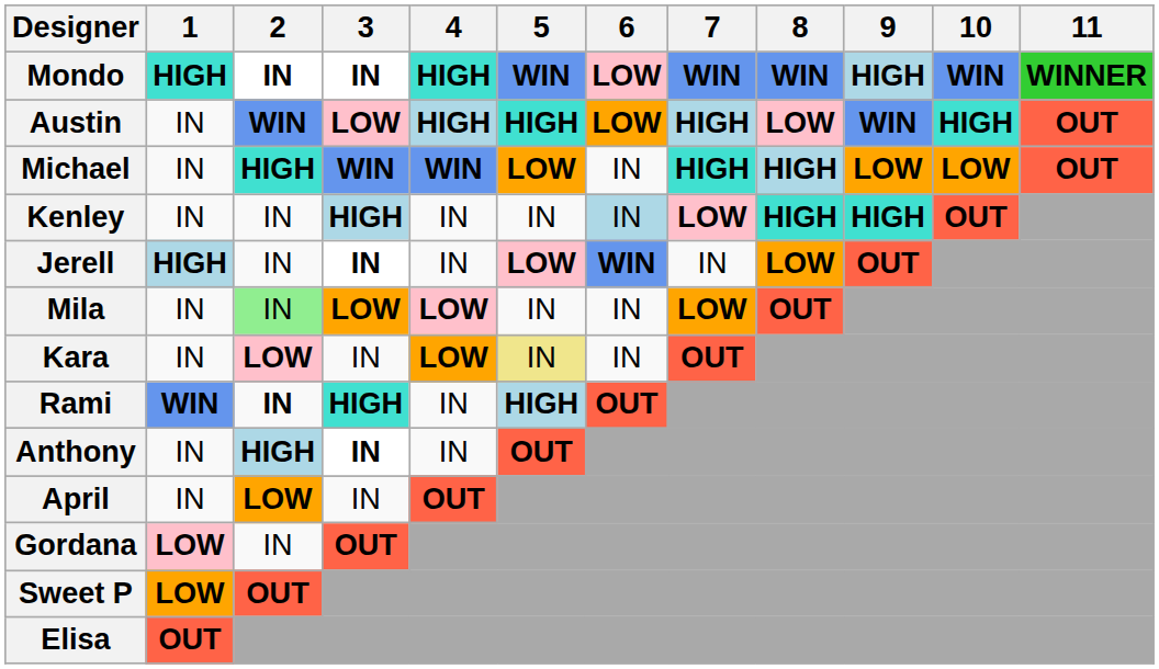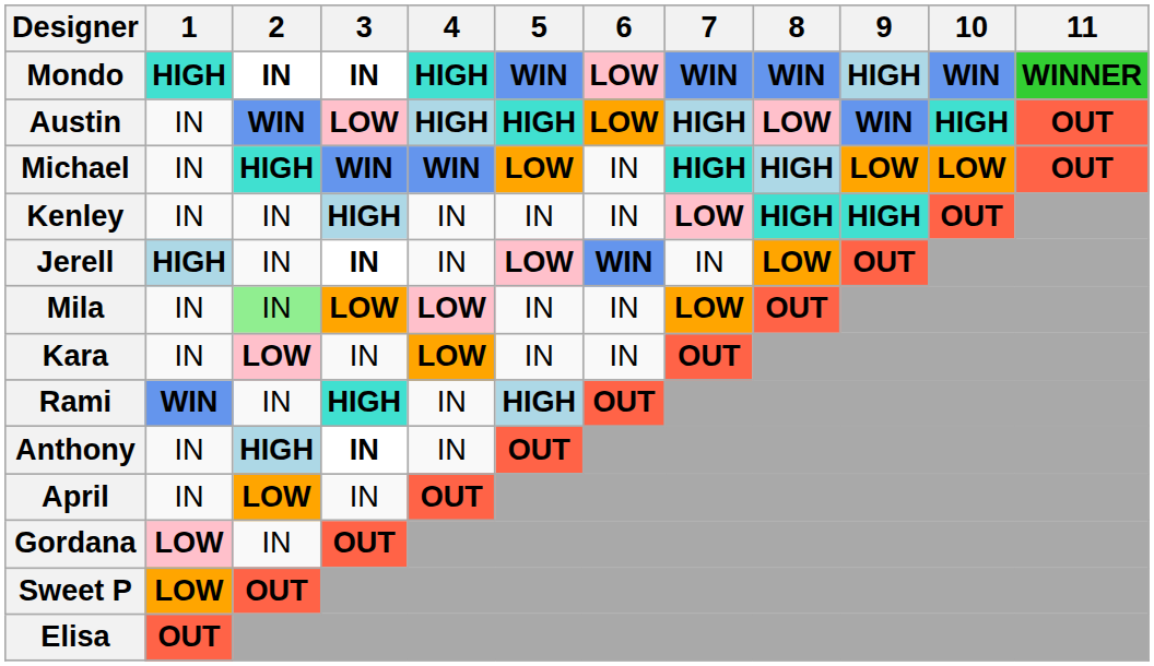Kenley | 6: lightblue background -> no background
Kara | 5: khaki background -> no background
Rami | 2: bold -> normal
